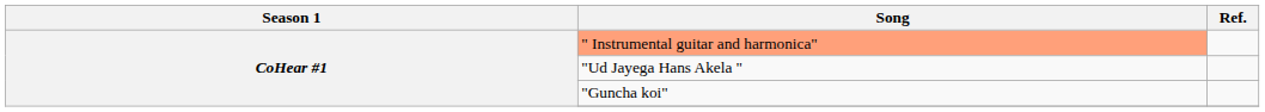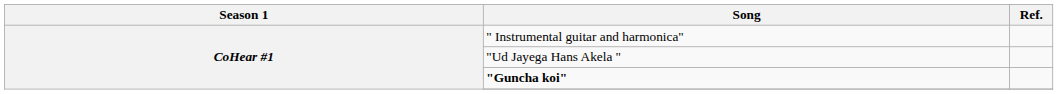" Instrumental guitar and harmonica" | Song: lightsalmon background -> no background
"Guncha koi" | Song: normal -> bold
